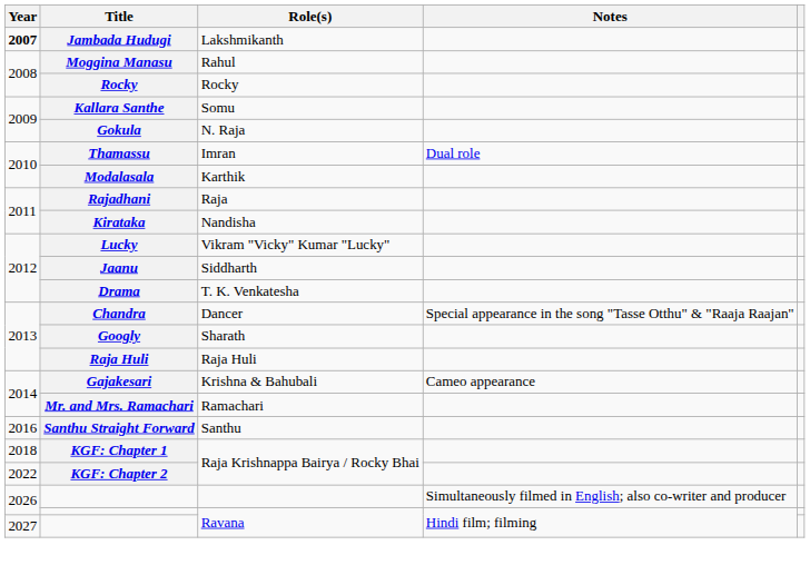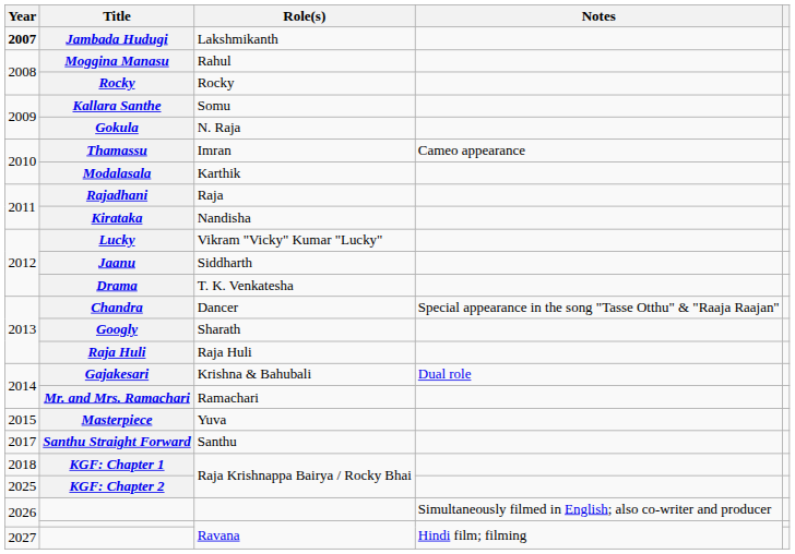Thamassu | Notes: Dual role -> Cameo appearance
Gajakesari | Notes: Cameo appearance -> Dual role
+ row: 2015 | Masterpiece | Yuva
Santhu Straight Forward | Year: 2016 -> 2017
KGF: Chapter 2 | Year: 2022 -> 2025
